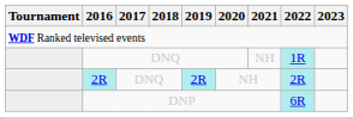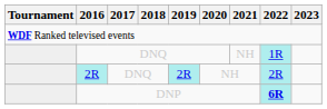DNP | 2022: normal -> bold
